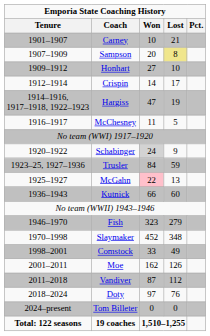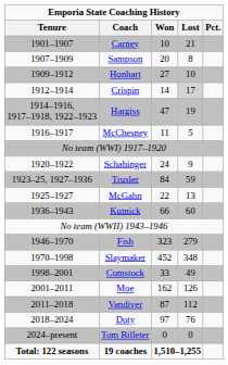Sampson | Lost: khaki background -> no background
Crispin | Lost: no background -> lightgrey background
Schabinger | Won: lightgrey background -> no background
McGahn | Won: pink background -> no background
